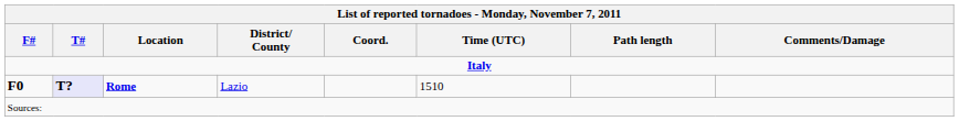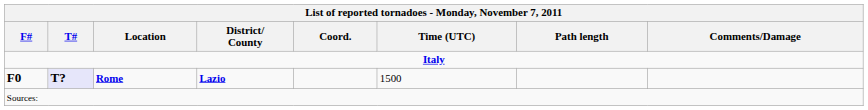F0 | District/ County: normal -> bold
F0 | Time (UTC): 1510 -> 1500
